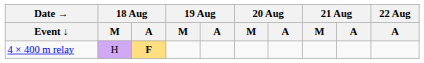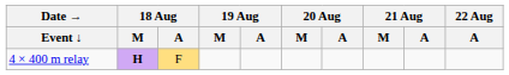4 × 400 m relay | 18 Aug / M: normal -> bold
4 × 400 m relay | 18 Aug / A: bold -> normal
